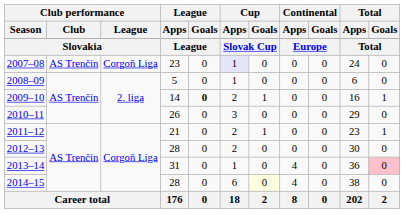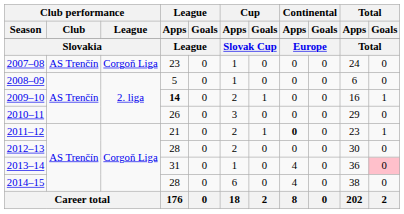2007–08 | Cup / Apps: lavender background -> no background
2009–10 | League / Apps: normal -> bold
2009–10 | League / Goals: bold -> normal
2011–12 | Continental / Apps: normal -> bold
2014–15 | Cup / Goals: lightyellow background -> no background
